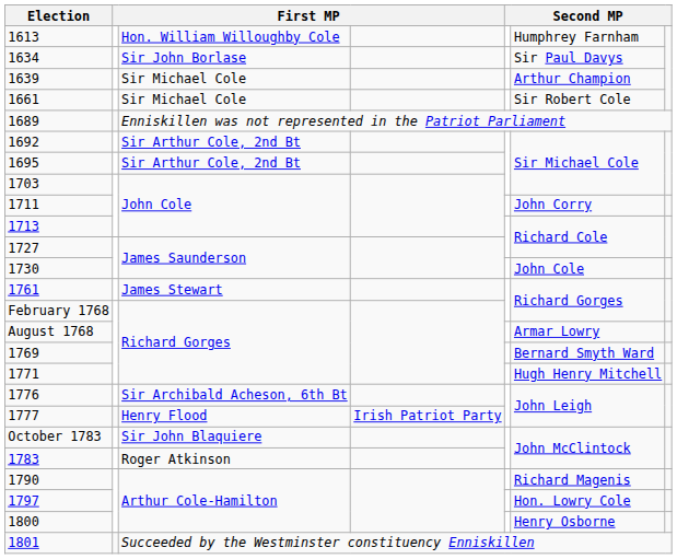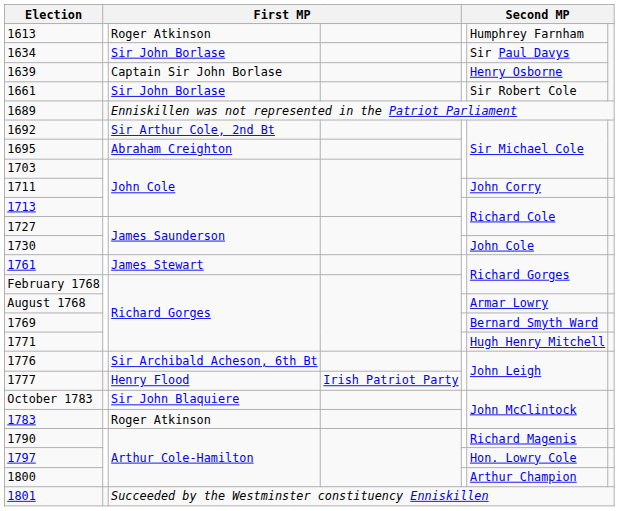1613 | column 3: Hon. William Willoughby Cole -> Roger Atkinson
1639 | column 3: Sir Michael Cole -> Captain Sir John Borlase
1639 | column 6: Arthur Champion -> Henry Osborne
1661 | column 3: Sir Michael Cole -> Sir John Borlase
1695 | column 3: Sir Arthur Cole, 2nd Bt -> Abraham Creighton
1800 | column 6: Henry Osborne -> Arthur Champion
